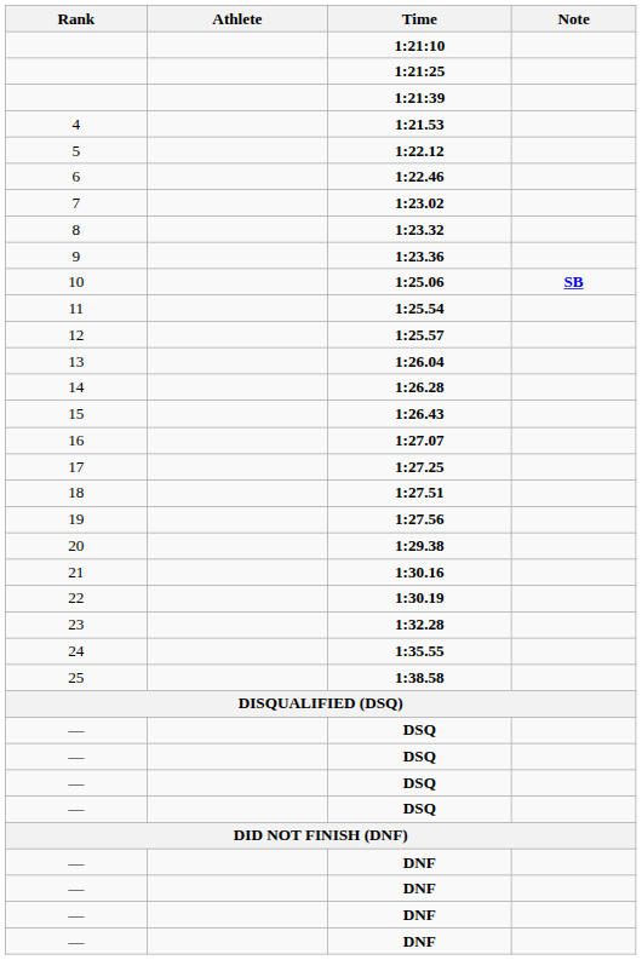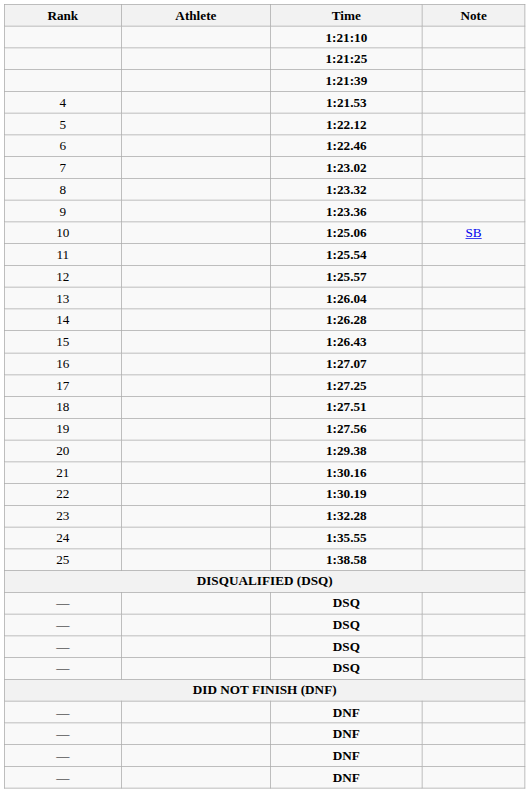1:25.06 | Note: bold -> normal
